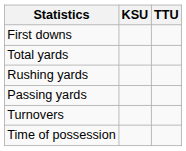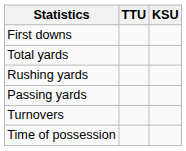columns swapped: KSU <-> TTU
